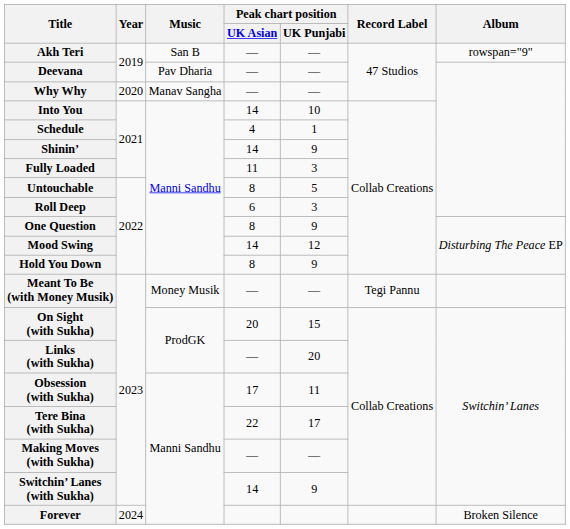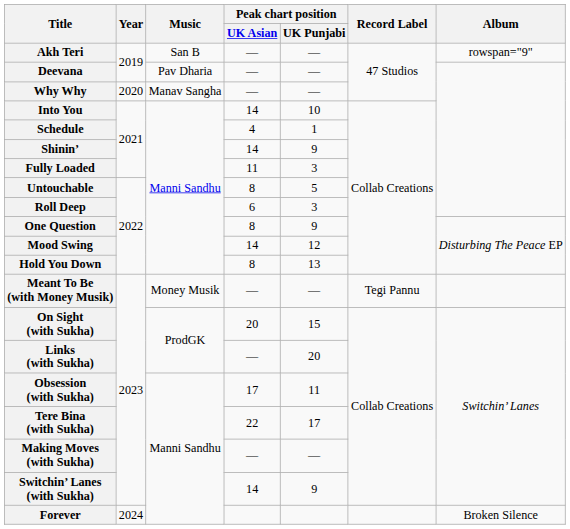Hold You Down | Peak chart position / UK Punjabi: 9 -> 13
